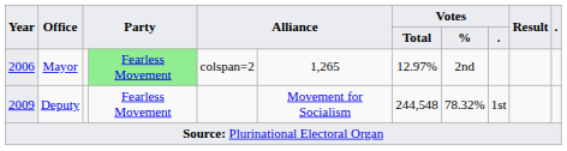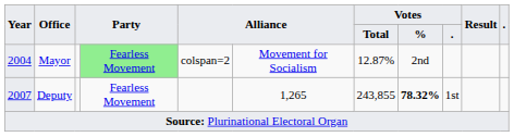Mayor | Year: 2006 -> 2004
Mayor | column 6: 1,265 -> Movement for Socialism
Mayor | Votes / Total: 12.97% -> 12.87%
Deputy | Year: 2009 -> 2007
Deputy | column 6: Movement for Socialism -> 1,265
Deputy | Votes / Total: 244,548 -> 243,855
Deputy | Votes / %: normal -> bold
